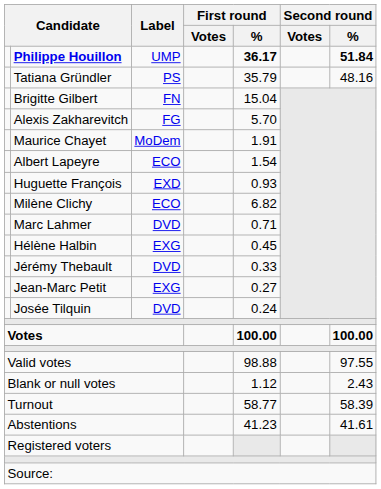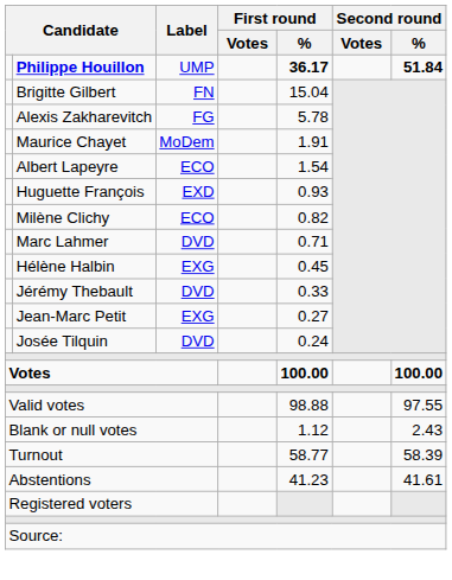- row: Tatiana Gründler | PS | 35.79 | 48.16
Alexis Zakharevitch | First round / %: 5.70 -> 5.78
Milène Clichy | First round / %: 6.82 -> 0.82
